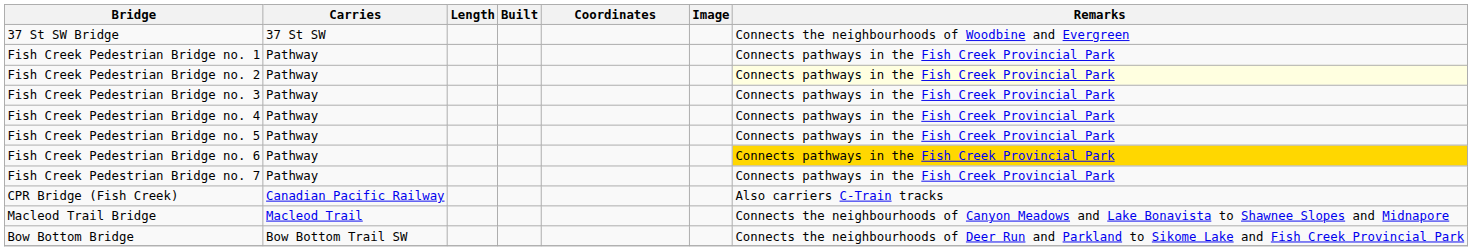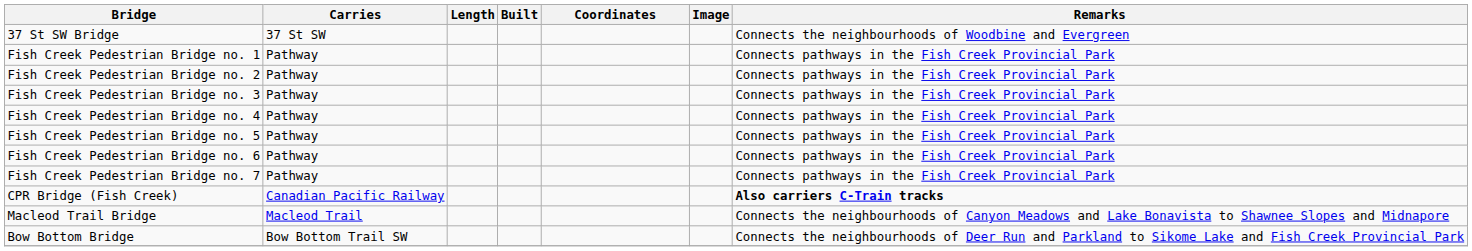Fish Creek Pedestrian Bridge no. 2 | Remarks: lightyellow background -> no background
Fish Creek Pedestrian Bridge no. 6 | Remarks: gold background -> no background
CPR Bridge (Fish Creek) | Remarks: normal -> bold
